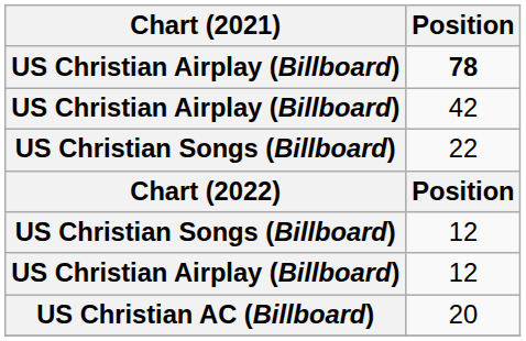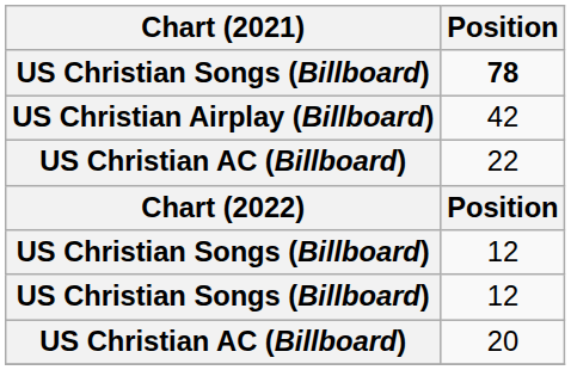row 2 | Chart (2021): US Christian Airplay (Billboard) -> US Christian Songs (Billboard)
row 4 | Chart (2021): US Christian Songs (Billboard) -> US Christian AC (Billboard)
row 7 | Chart (2021): US Christian Airplay (Billboard) -> US Christian Songs (Billboard)
